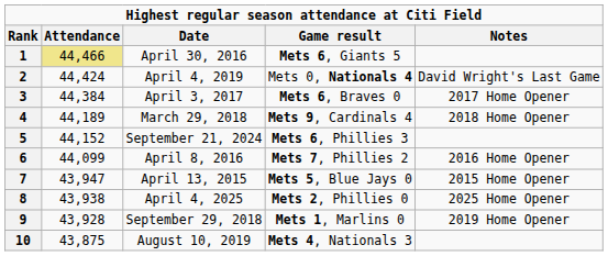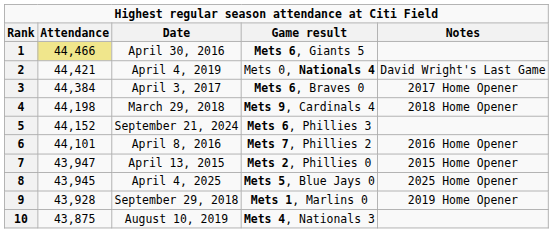2 | Attendance: 44,424 -> 44,421
4 | Attendance: 44,189 -> 44,198
6 | Attendance: 44,099 -> 44,101
7 | Game result: Mets 5, Blue Jays 0 -> Mets 2, Phillies 0
8 | Attendance: 43,938 -> 43,945
8 | Game result: Mets 2, Phillies 0 -> Mets 5, Blue Jays 0
